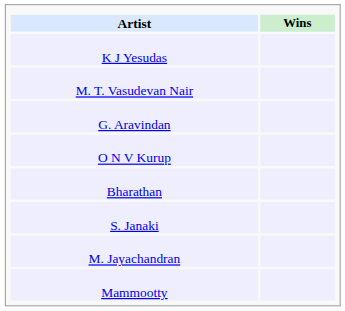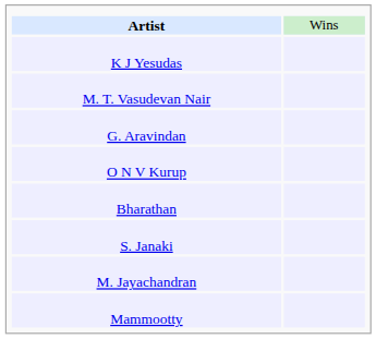Artist | column 2: bold -> normal
